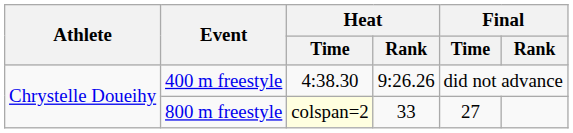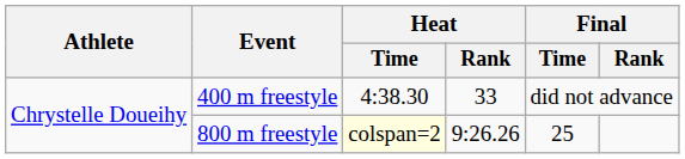400 m freestyle | Heat / Rank: 9:26.26 -> 33
800 m freestyle | Heat / Rank: 33 -> 9:26.26
800 m freestyle | Final / Time: 27 -> 25
